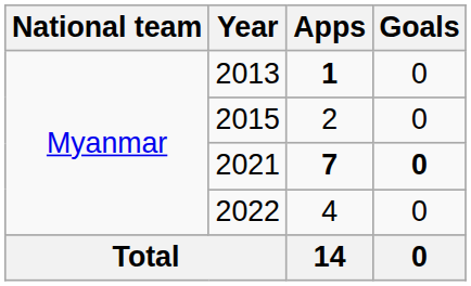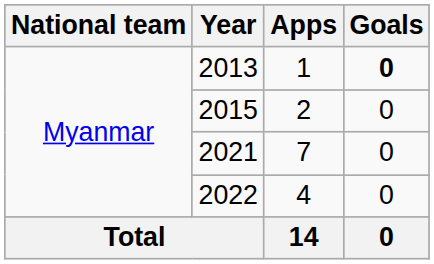2013 | Apps: bold -> normal
2013 | Goals: normal -> bold
2021 | Apps: bold -> normal
2021 | Goals: bold -> normal
